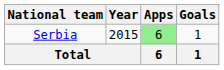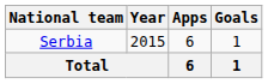Serbia | Apps: lightgreen background -> no background
